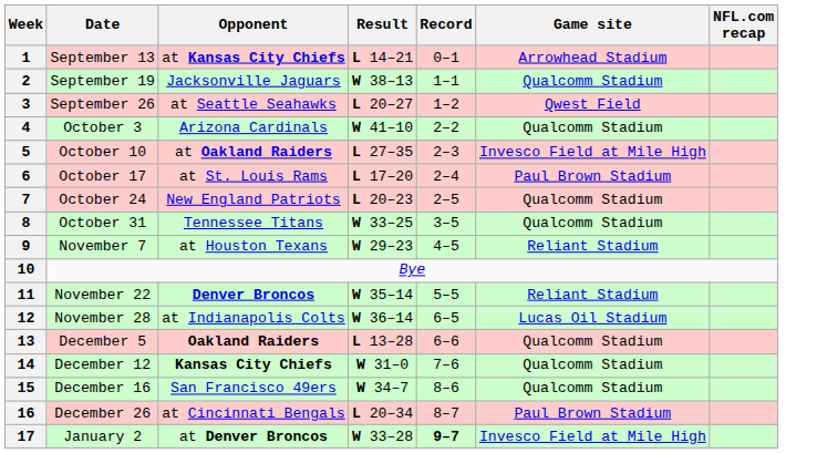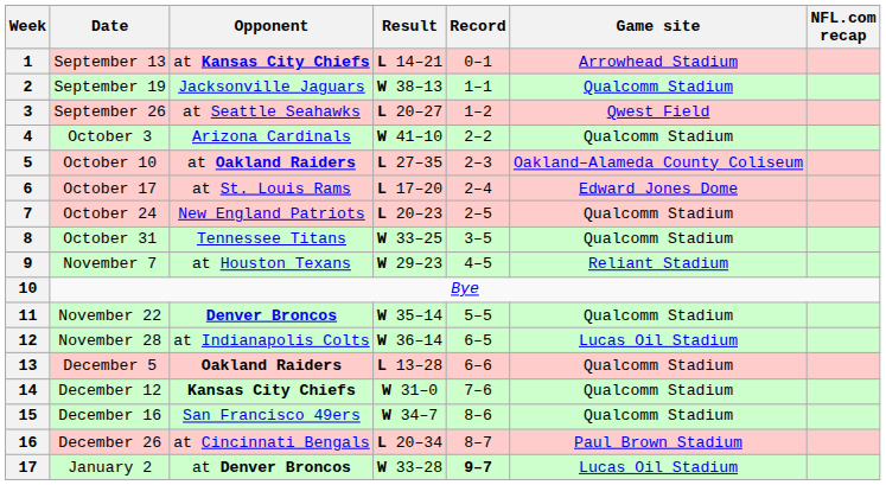5 | Game site: Invesco Field at Mile High -> Oakland–Alameda County Coliseum
6 | Game site: Paul Brown Stadium -> Edward Jones Dome
11 | Game site: Reliant Stadium -> Qualcomm Stadium
17 | Game site: Invesco Field at Mile High -> Lucas Oil Stadium
